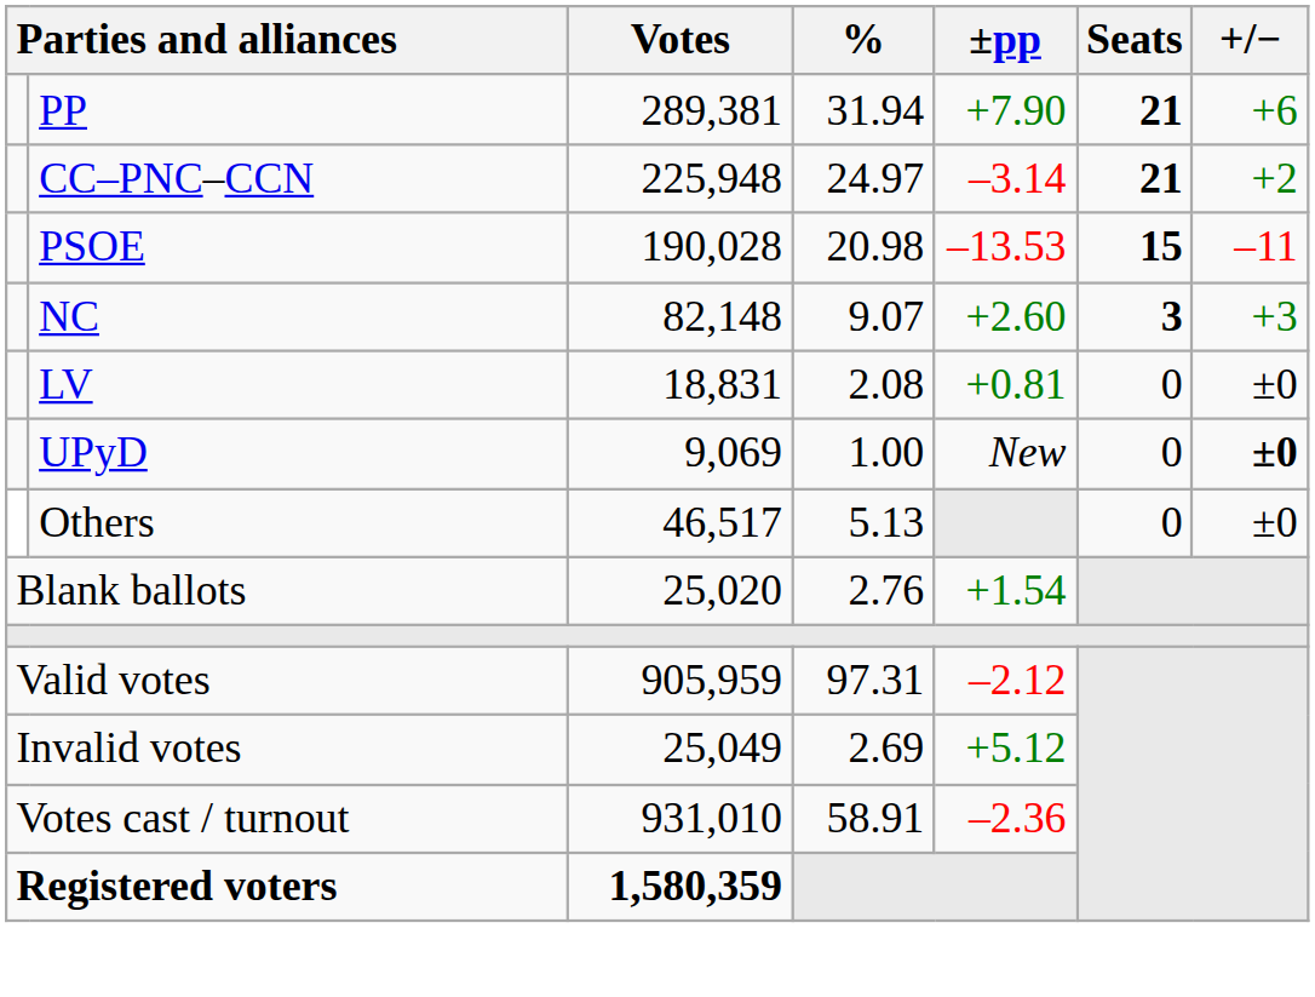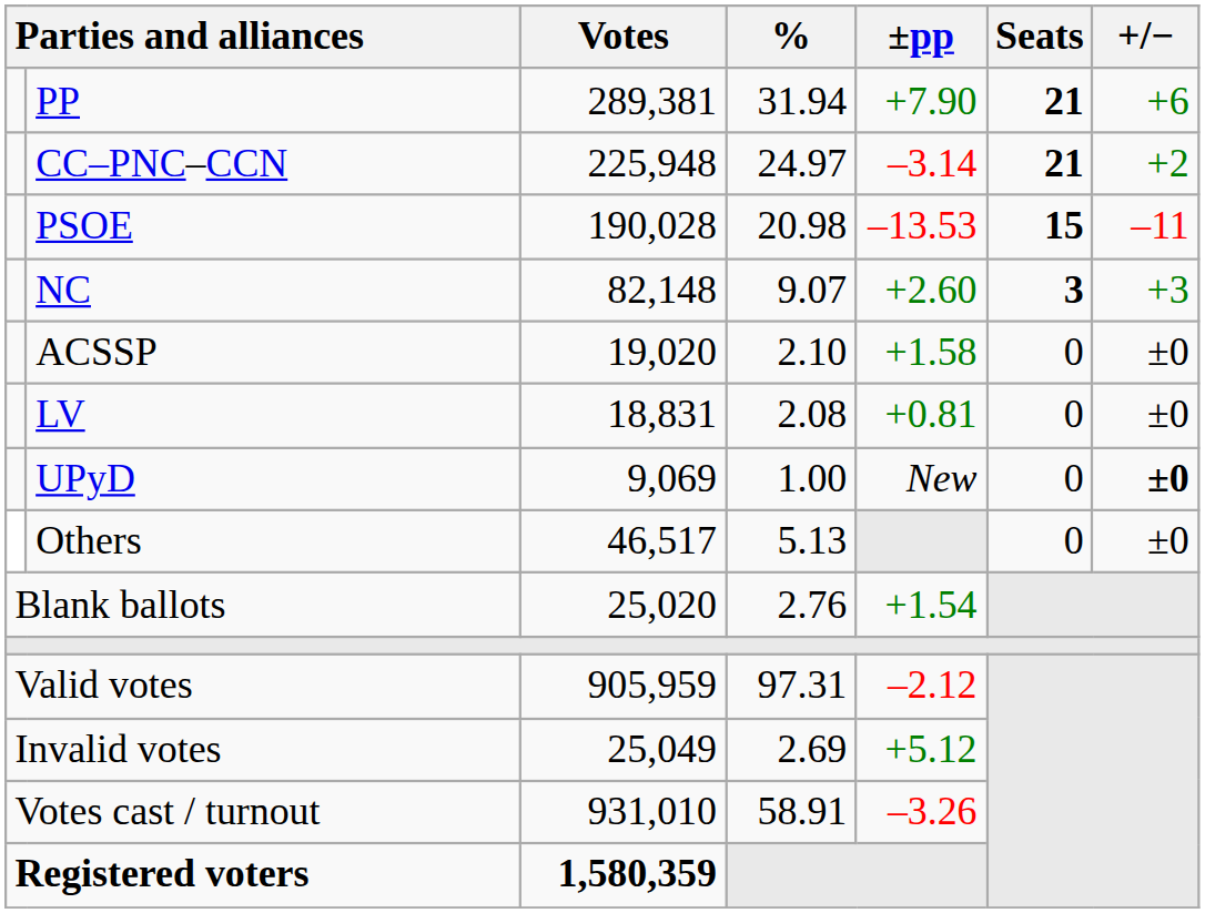+ row: ACSSP | 19,020 | 2.10 | +1.58 | 0 | ±0
Votes cast / turnout | ±pp: –2.36 -> –3.26
